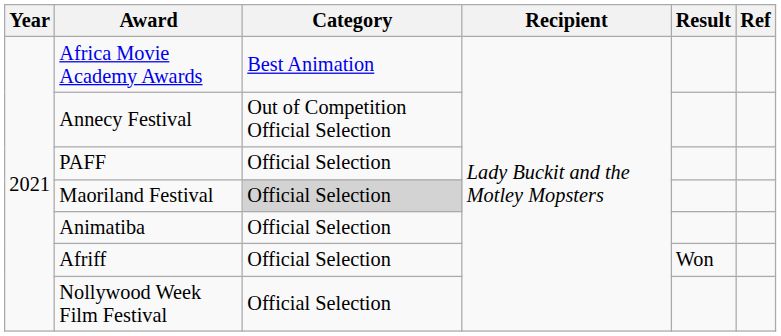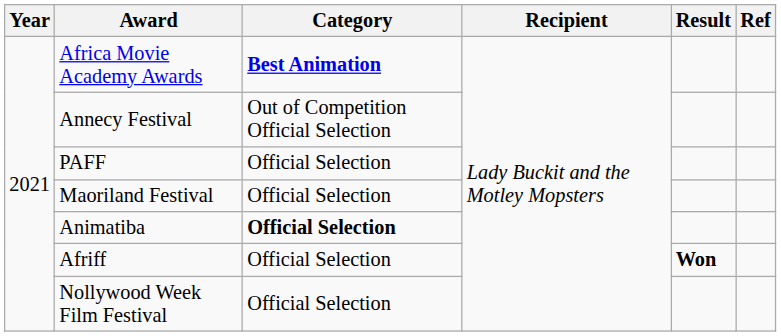Africa Movie Academy Awards | Category: normal -> bold
Maoriland Festival | Category: lightgrey background -> no background
Animatiba | Category: normal -> bold
Afriff | Result: normal -> bold
